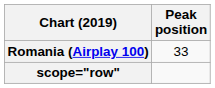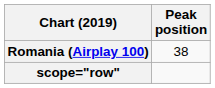Romania (Airplay 100) | Peak position: 33 -> 38
